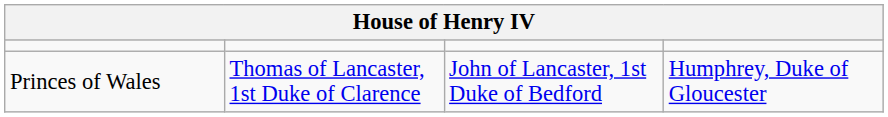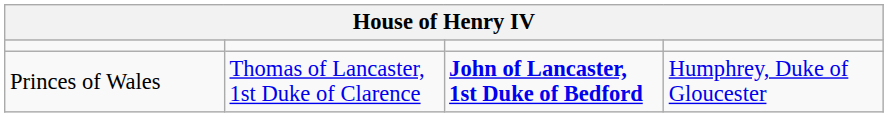Princes of Wales | column 3: normal -> bold
